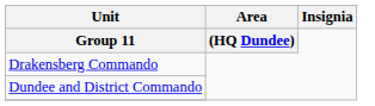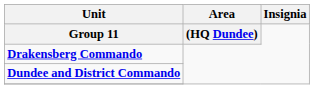Drakensberg Commando | Unit / Group 11: normal -> bold
Dundee and District Commando | Unit / Group 11: normal -> bold
